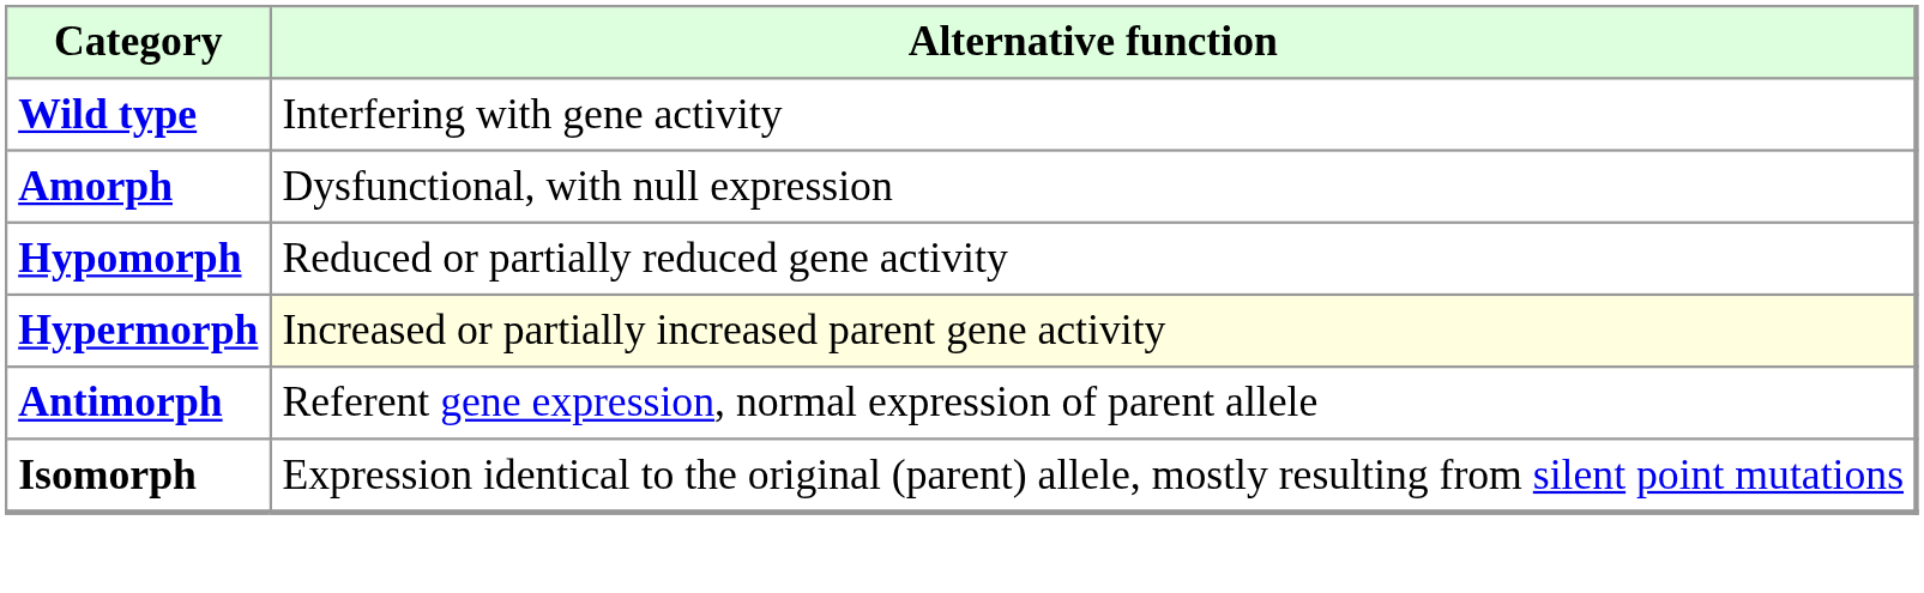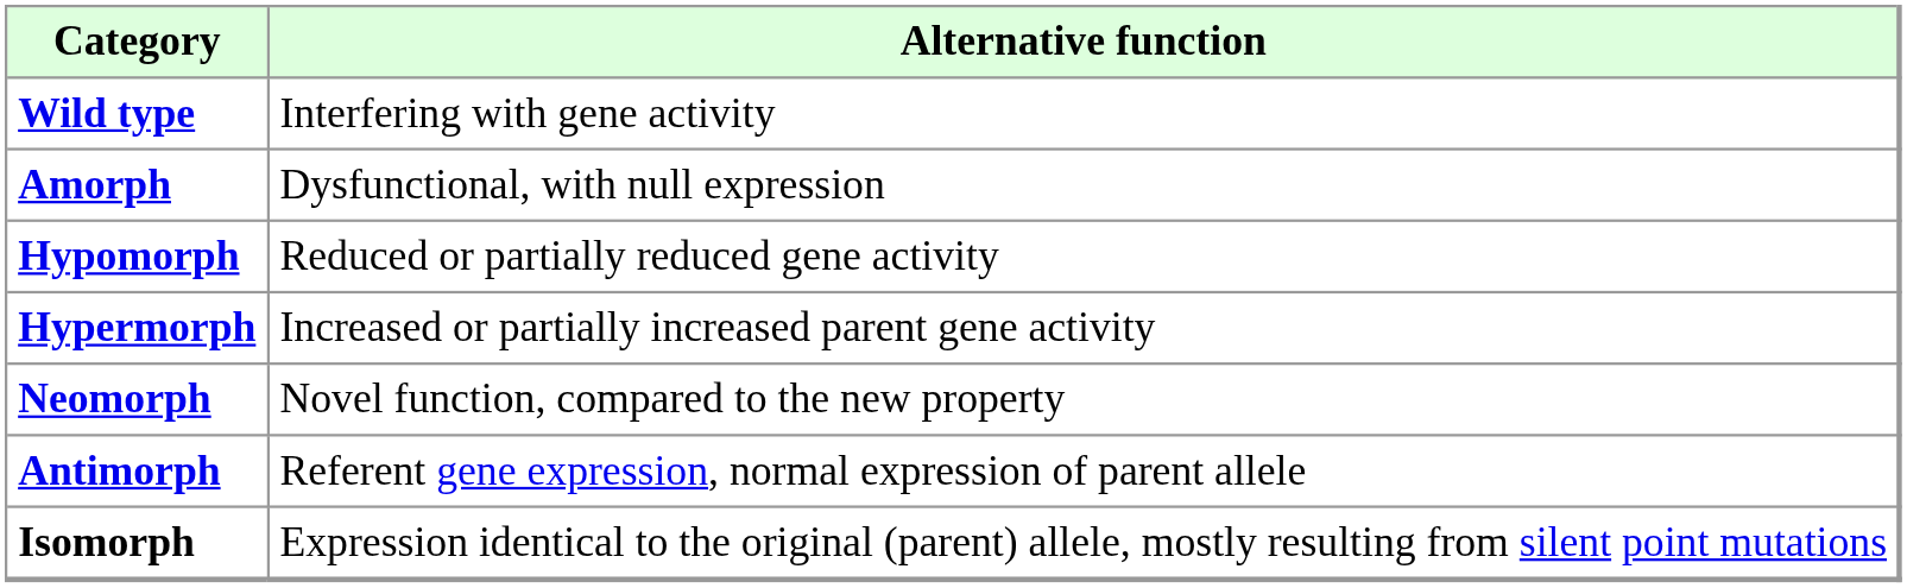Hypermorph | Alternative function: lightyellow background -> no background
+ row: Neomorph | Novel function, compared to the new property
